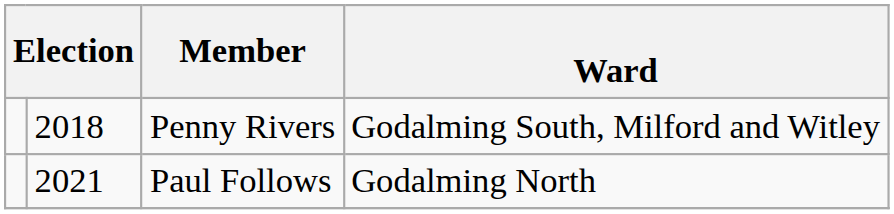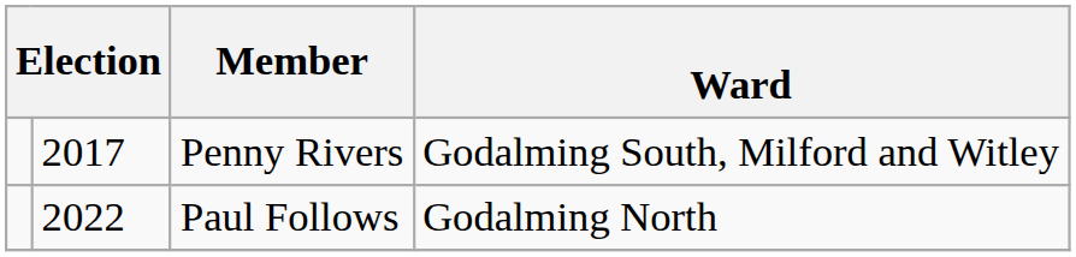Penny Rivers | column 2: 2018 -> 2017
Paul Follows | column 2: 2021 -> 2022
